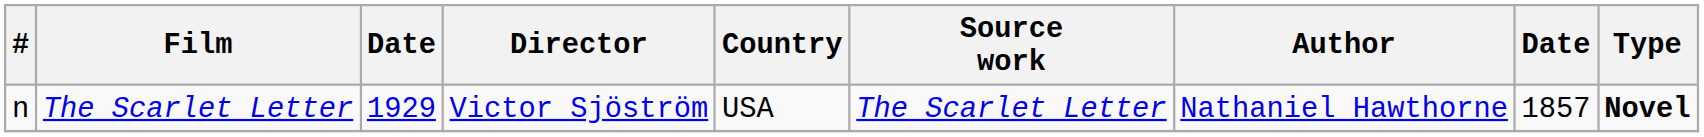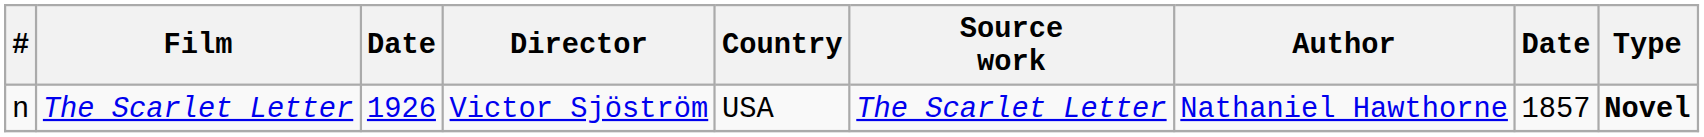row 2 | column 3: 1929 -> 1926
